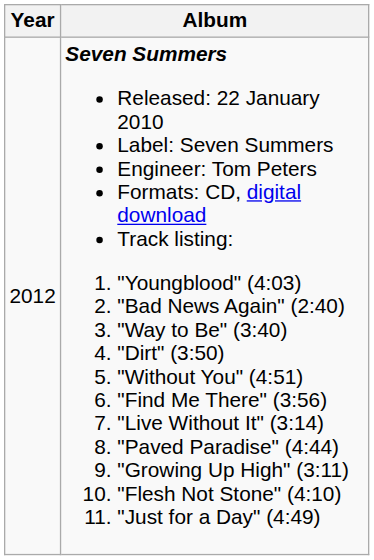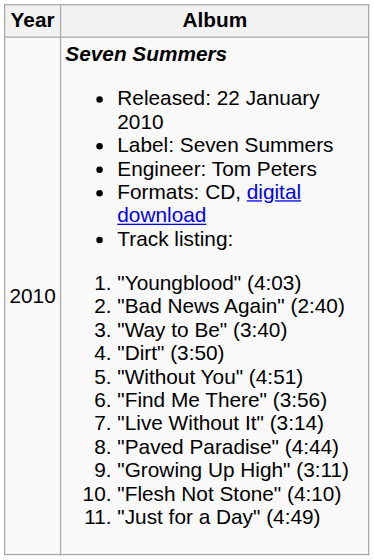row 2 | Year: 2012 -> 2010
